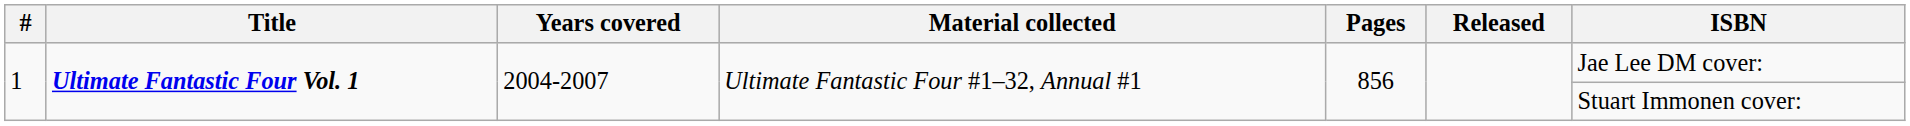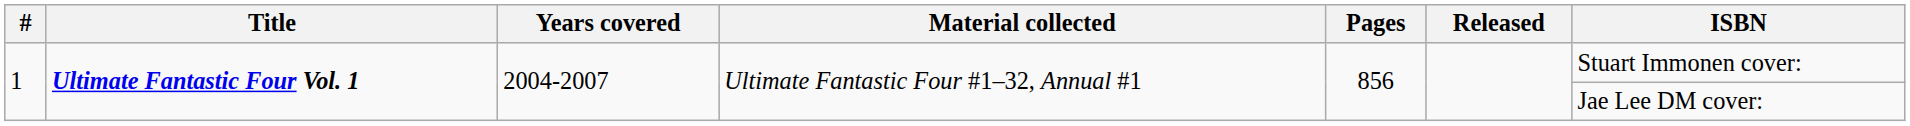row 2 | ISBN: Jae Lee DM cover: -> Stuart Immonen cover:
row 3 | ISBN: Stuart Immonen cover: -> Jae Lee DM cover:
